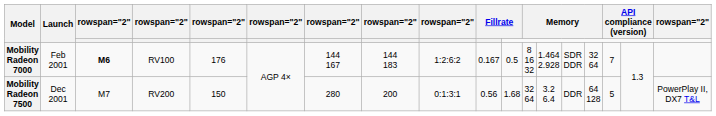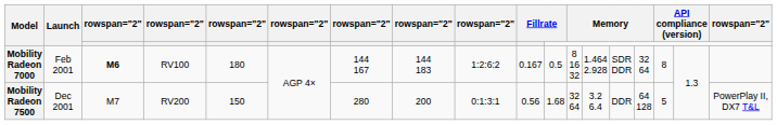Mobility Radeon 7000 | column 5: 176 -> 180
Mobility Radeon 7000 | column 16: 7 -> 8
